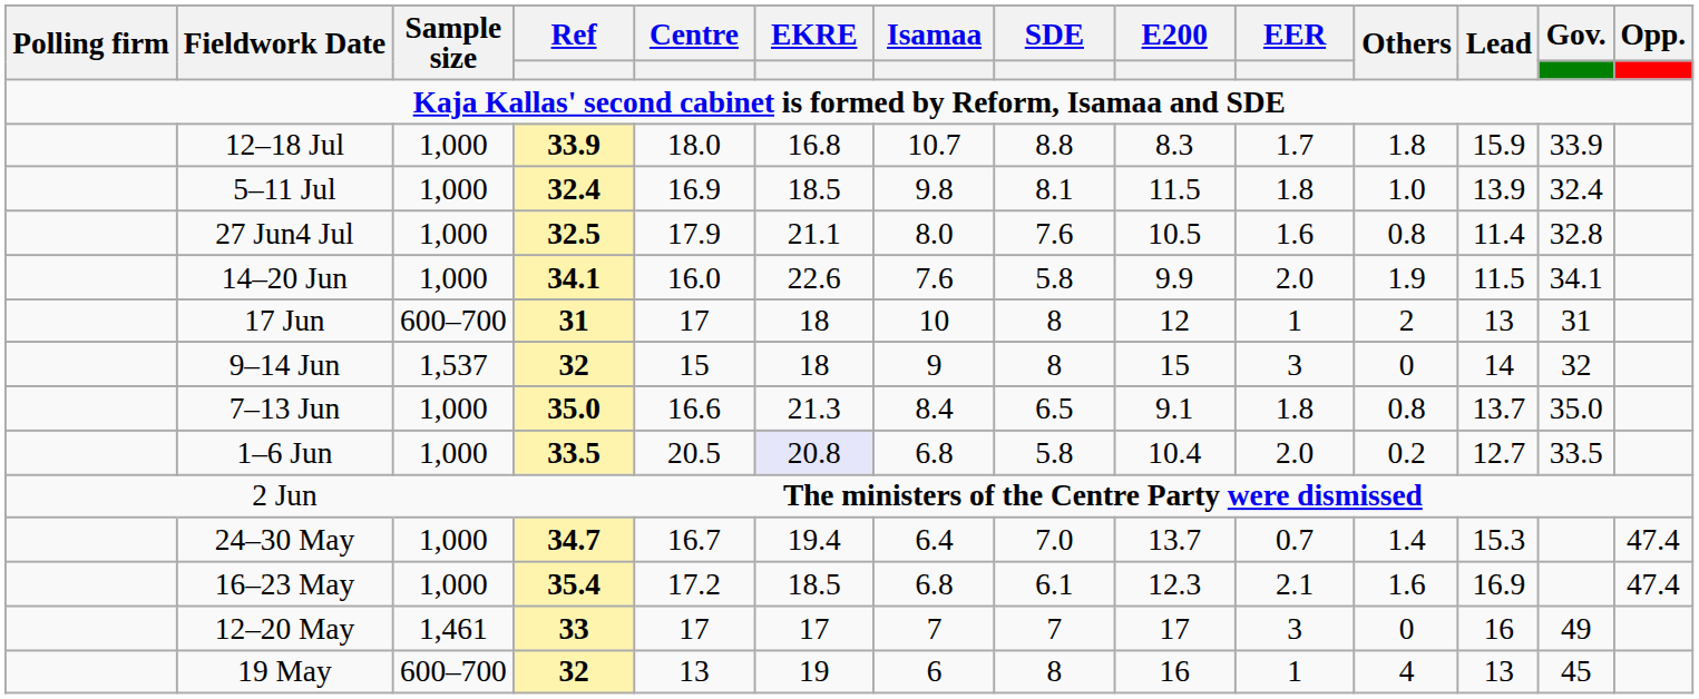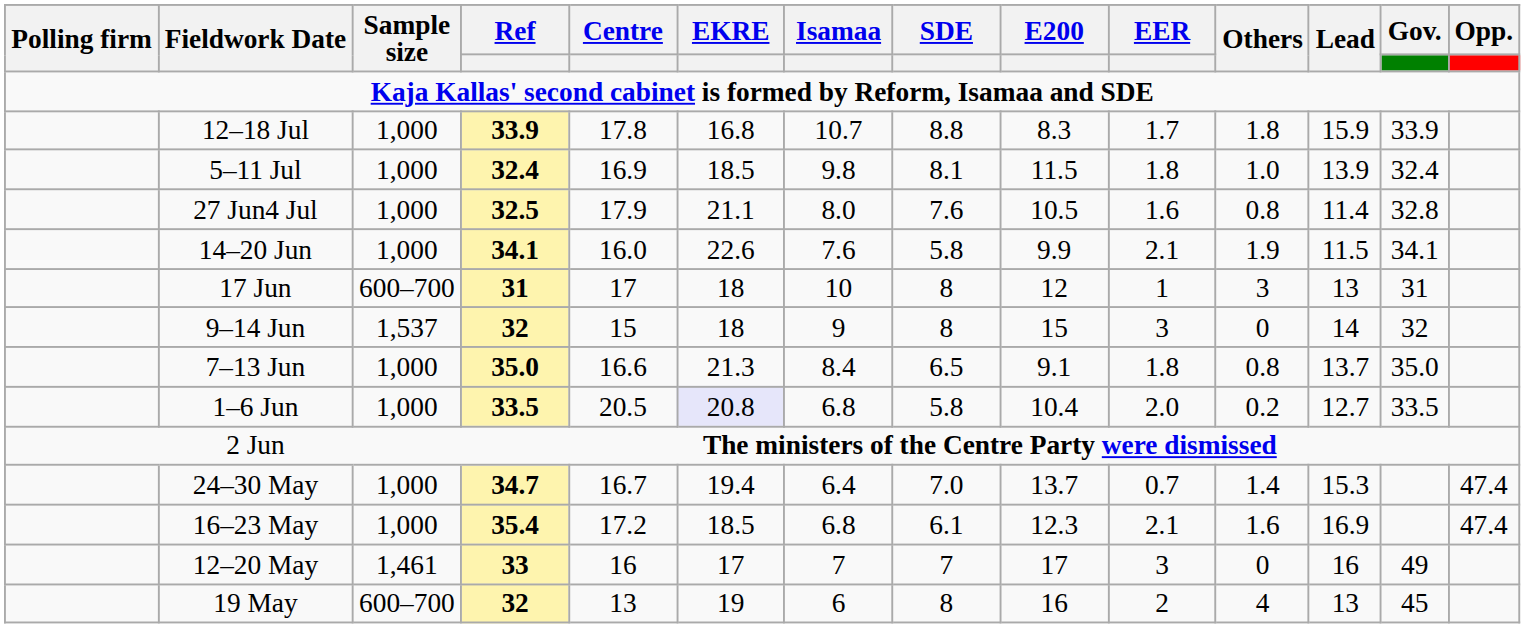12–18 Jul | Centre: 18.0 -> 17.8
14–20 Jun | EER: 2.0 -> 2.1
17 Jun | Others: 2 -> 3
12–20 May | Centre: 17 -> 16
19 May | EER: 1 -> 2
